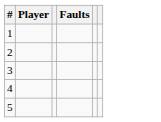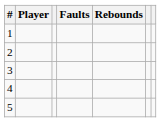+ column: Rebounds
